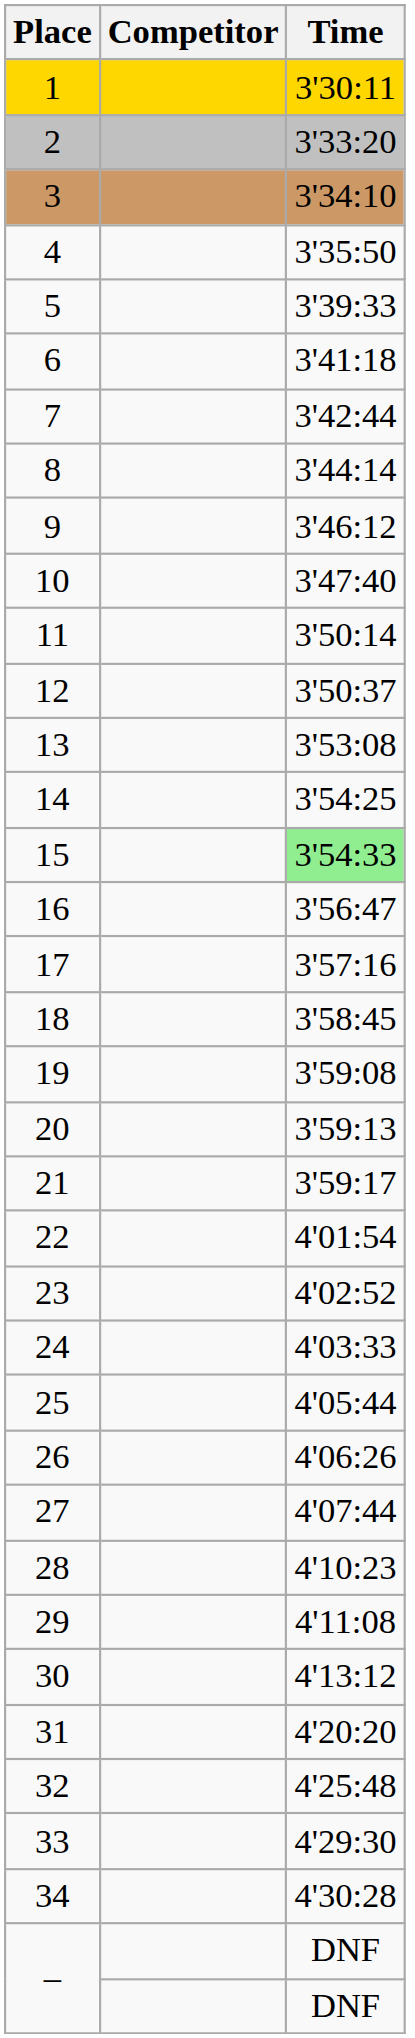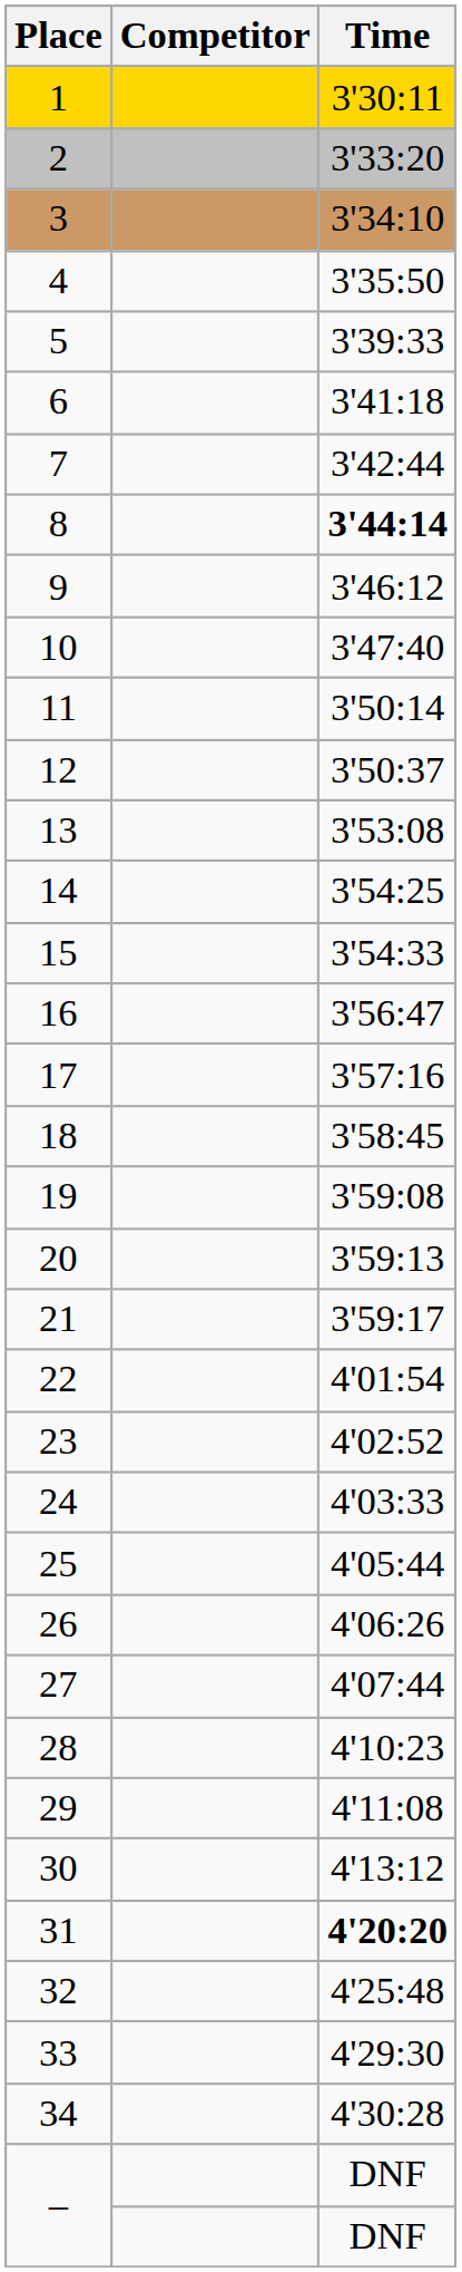8 | Time: normal -> bold
15 | Time: lightgreen background -> no background
31 | Time: normal -> bold
